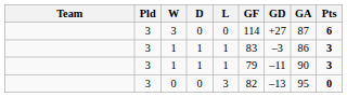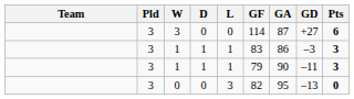columns swapped: GA <-> GD
